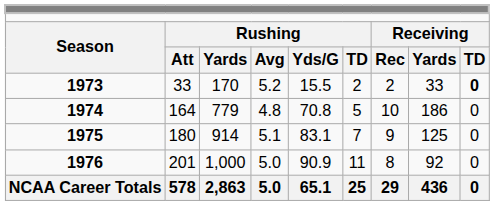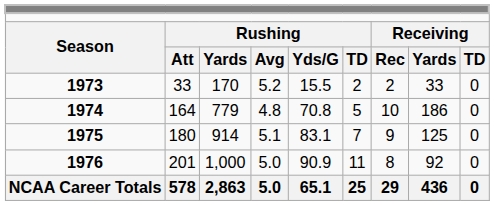1973 | column 9: bold -> normal
